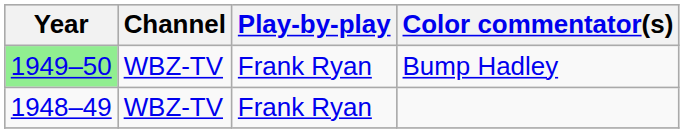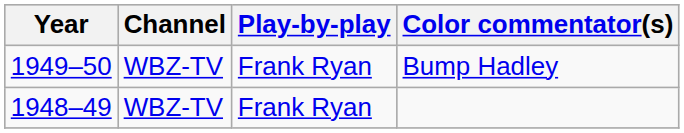Bump Hadley | Year: lightgreen background -> no background
